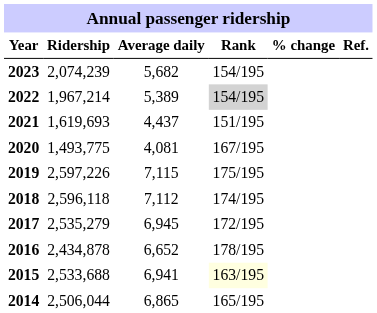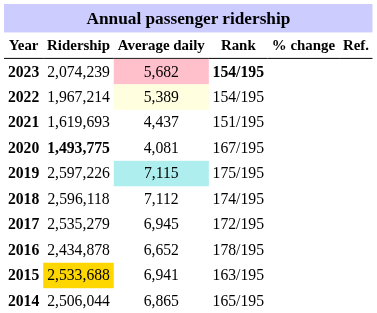2023 | Average daily: no background -> pink background
2023 | Rank: normal -> bold
2022 | Average daily: no background -> lightyellow background
2022 | Rank: lightgrey background -> no background
2020 | Ridership: normal -> bold
2019 | Average daily: no background -> paleturquoise background
2015 | Ridership: no background -> gold background
2015 | Rank: lightyellow background -> no background
